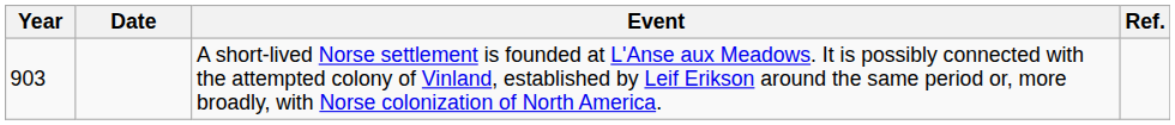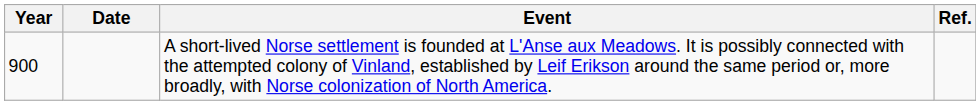row 2 | Year: 903 -> 900
